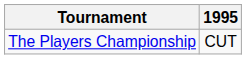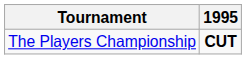The Players Championship | 1995: normal -> bold
